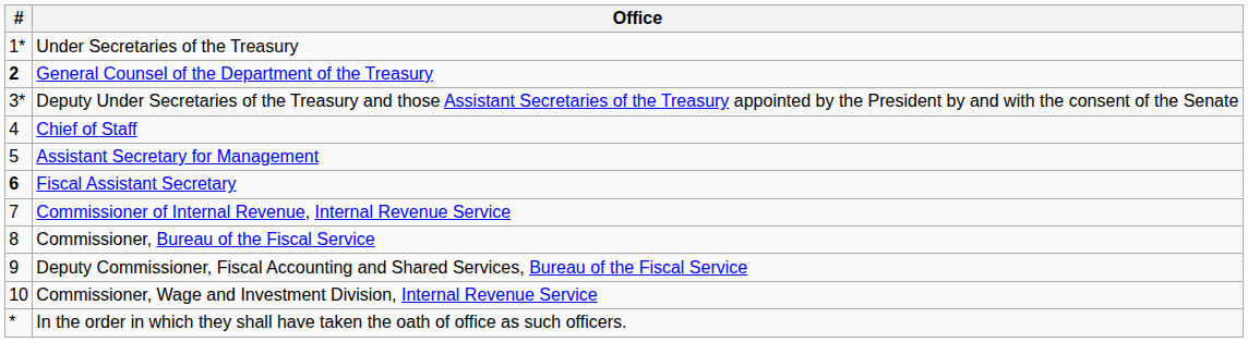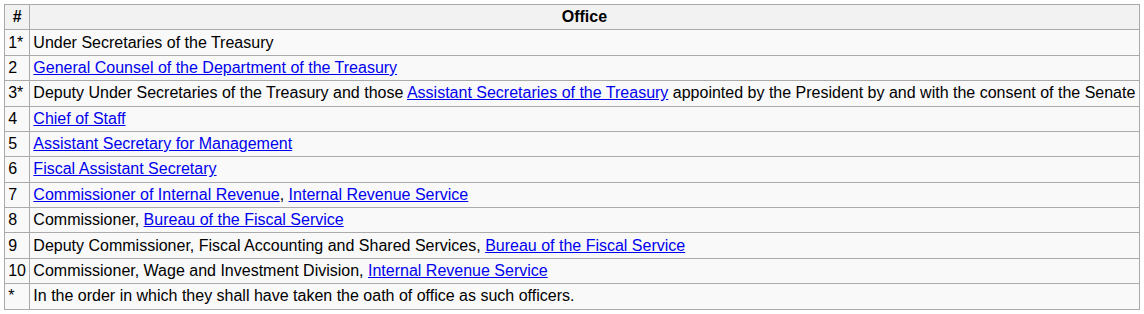General Counsel of the Department of the Treasury | #: bold -> normal
Fiscal Assistant Secretary | #: bold -> normal
